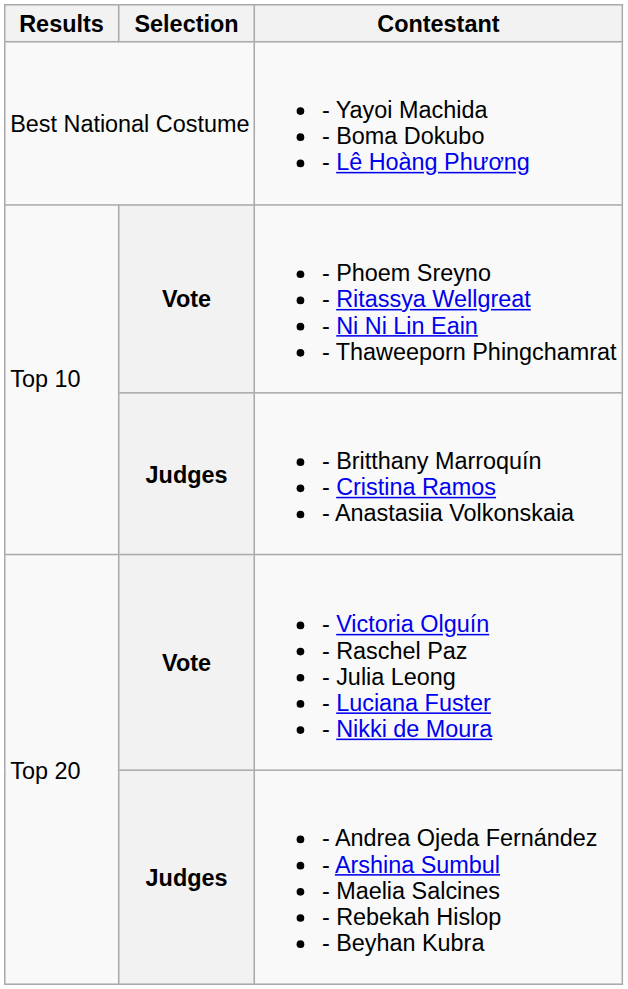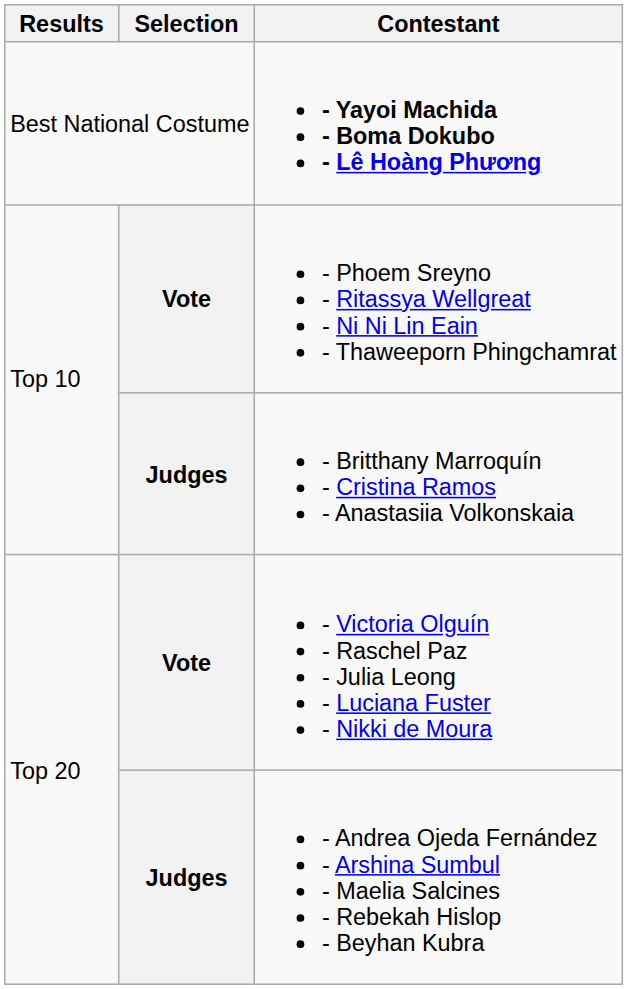- Yayoi Machida - Boma Dokubo - Lê Hoàng Phương | Contestant: normal -> bold
